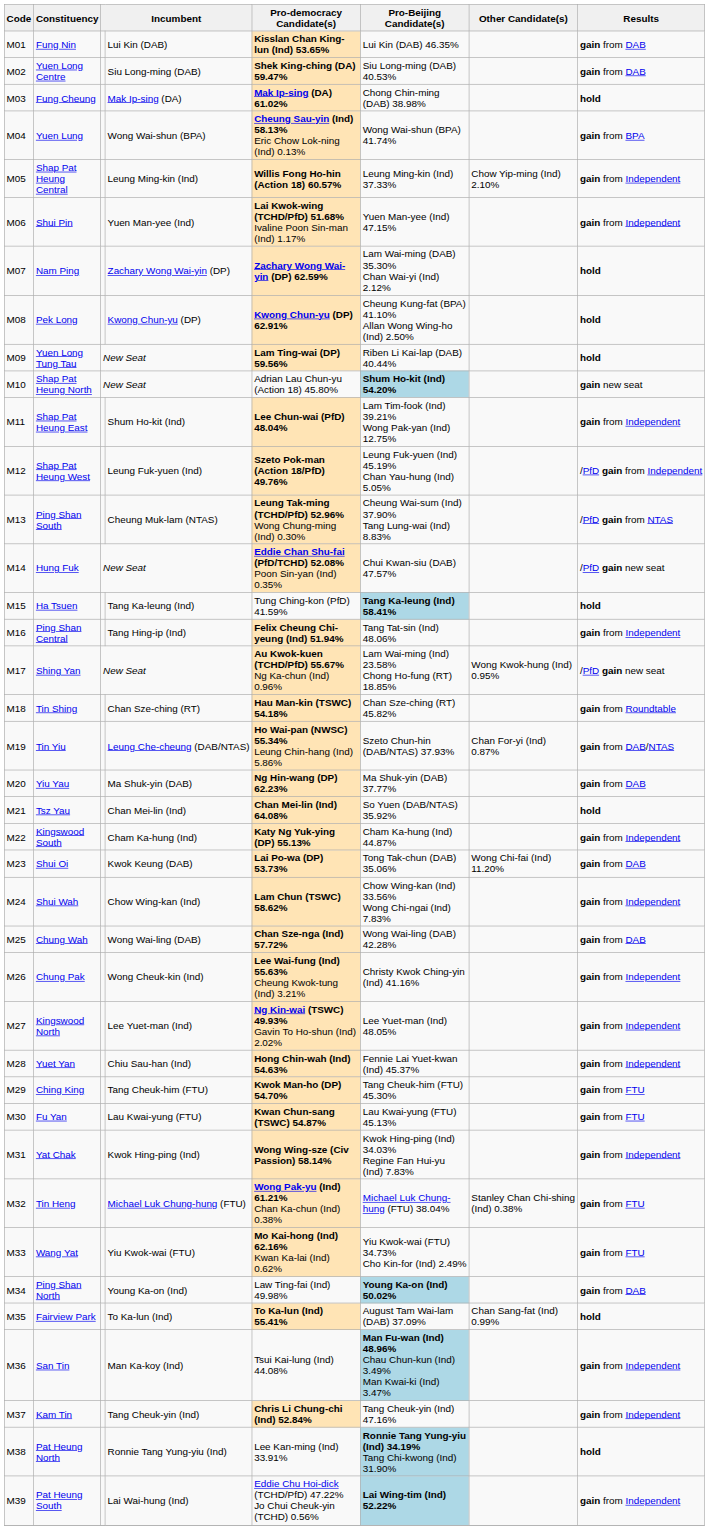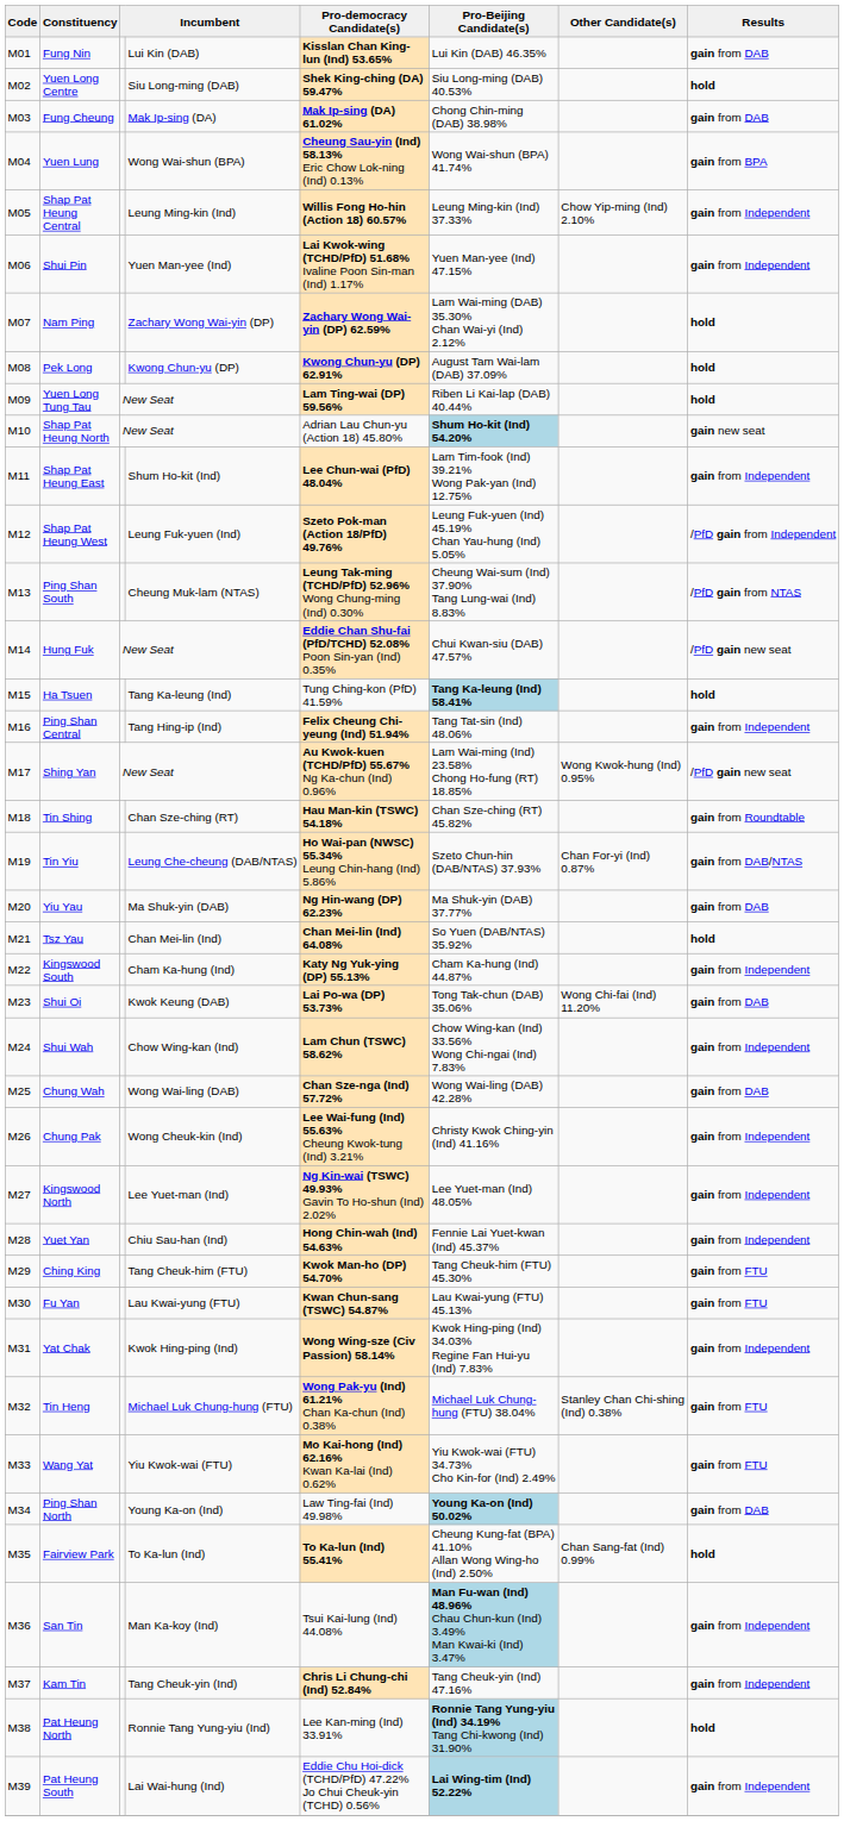Yuen Long Centre | column 8: gain from DAB -> hold
Fung Cheung | column 8: hold -> gain from DAB
Pek Long | Pro-Beijing Candidate(s): Cheung Kung-fat (BPA) 41.10% Allan Wong Wing-ho (Ind) 2.50% -> August Tam Wai-lam (DAB) 37.09%
Fairview Park | Pro-Beijing Candidate(s): August Tam Wai-lam (DAB) 37.09% -> Cheung Kung-fat (BPA) 41.10% Allan Wong Wing-ho (Ind) 2.50%
